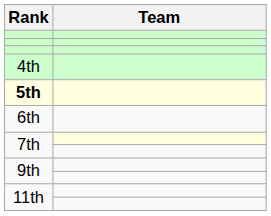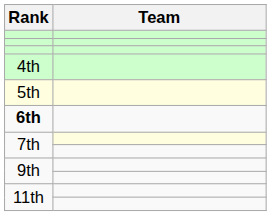row 6 | Rank: bold -> normal
row 7 | Rank: normal -> bold
